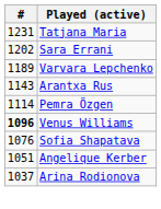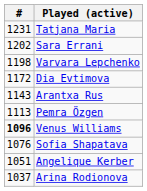Varvara Lepchenko | #: 1189 -> 1198
+ row: 1172 | Dia Evtimova
Pemra Özgen | #: 1114 -> 1113
